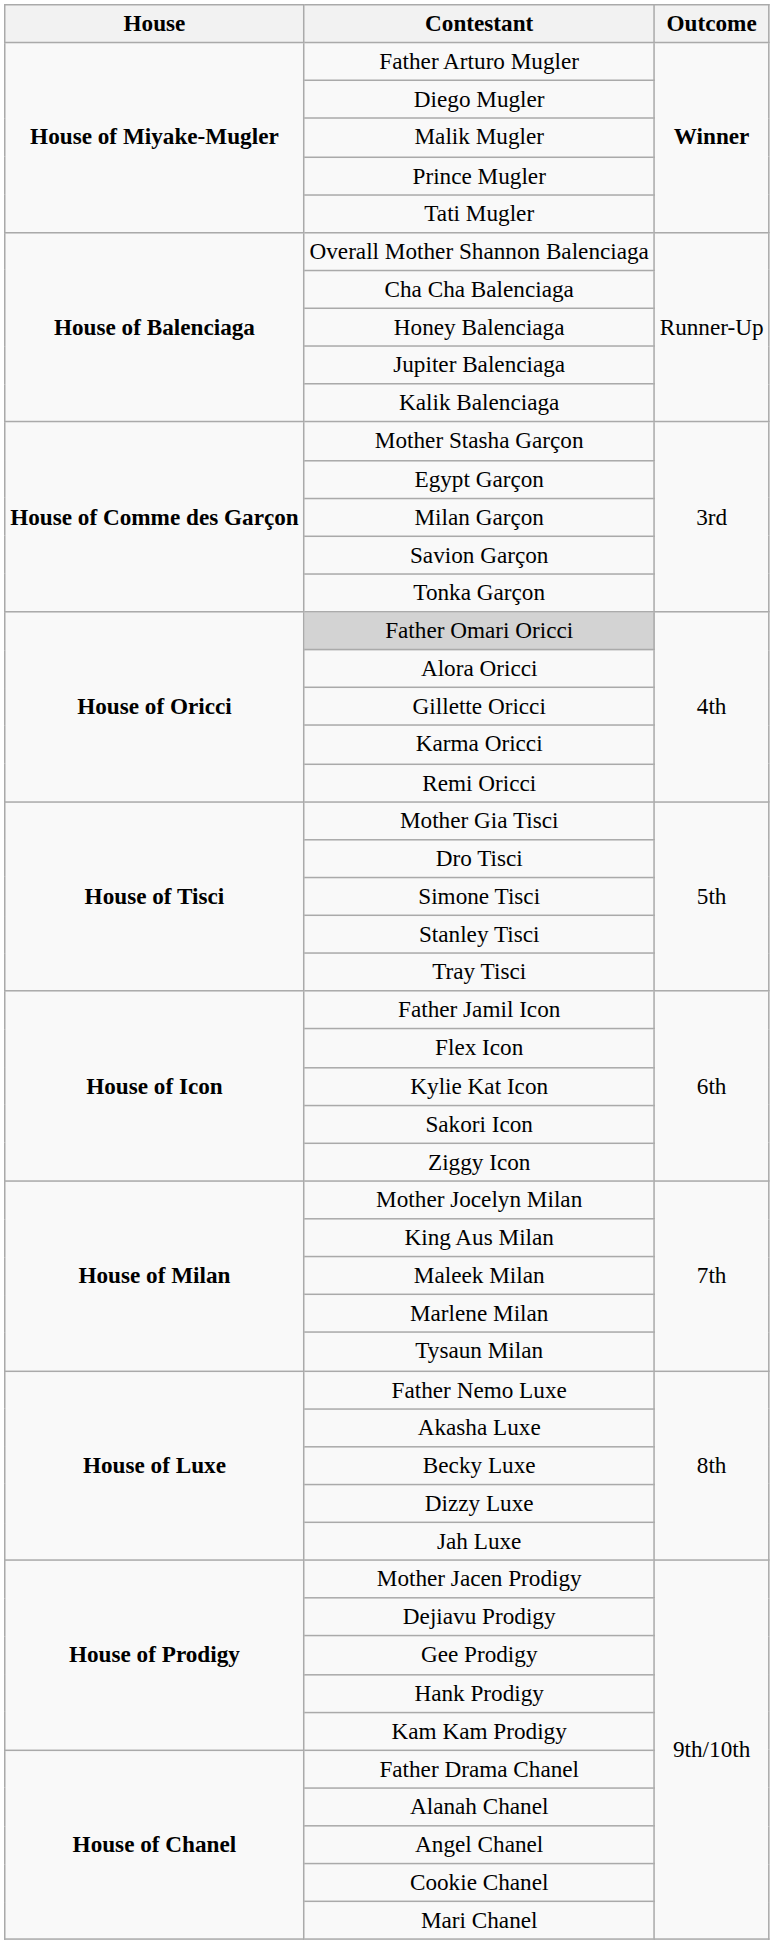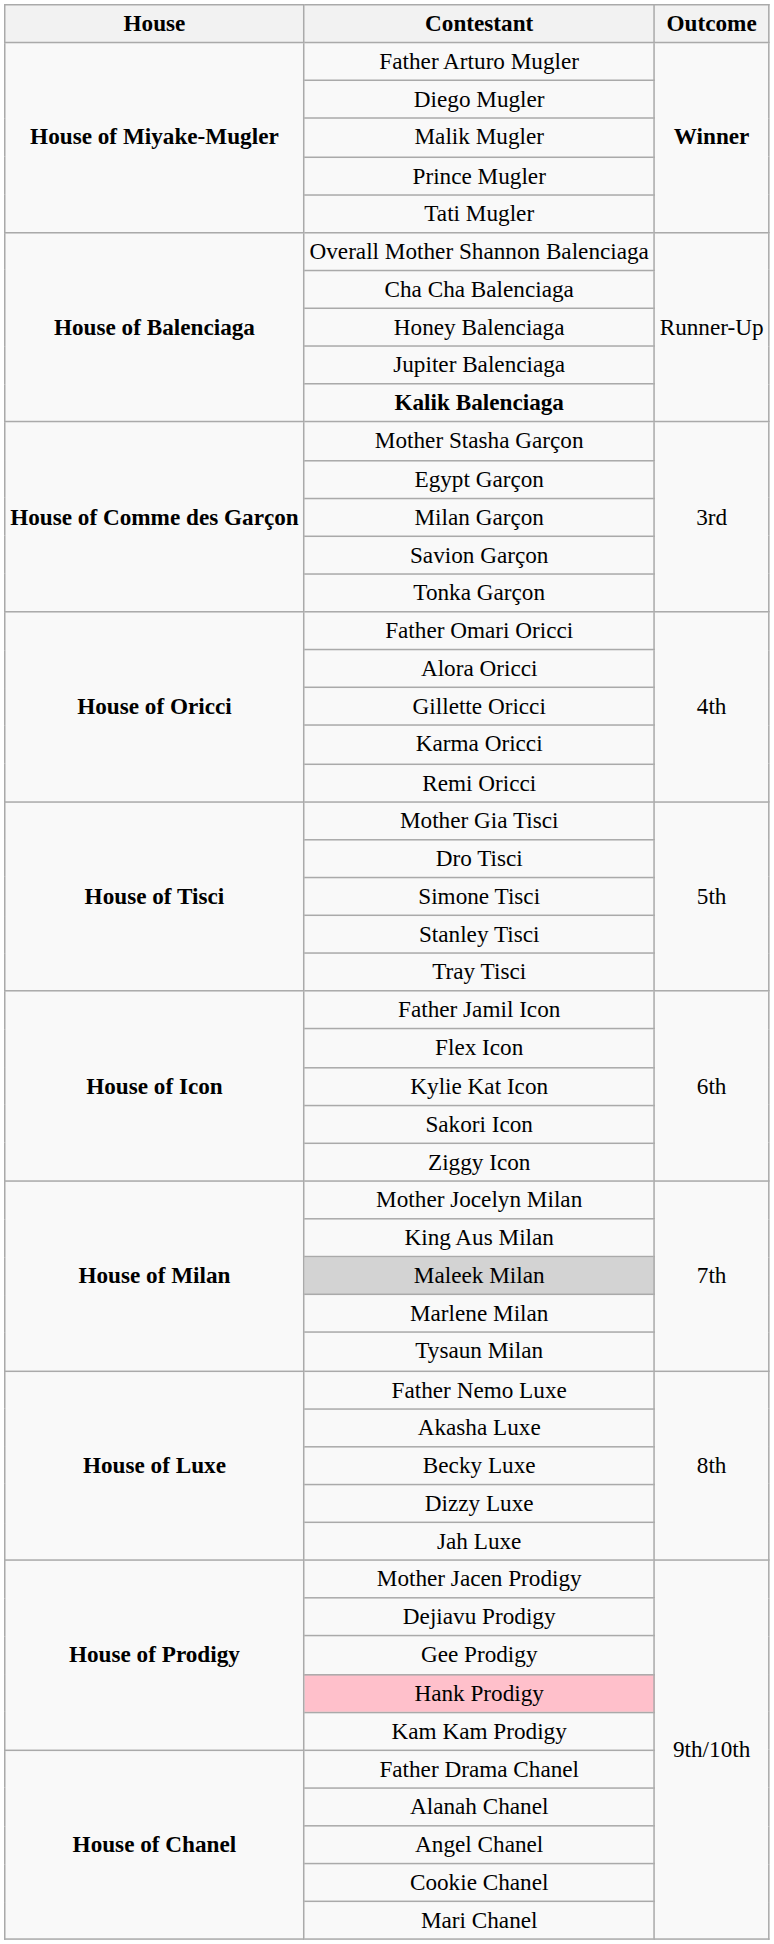Kalik Balenciaga | Contestant: normal -> bold
Father Omari Oricci | Contestant: lightgrey background -> no background
Maleek Milan | Contestant: no background -> lightgrey background
Hank Prodigy | Contestant: no background -> pink background
